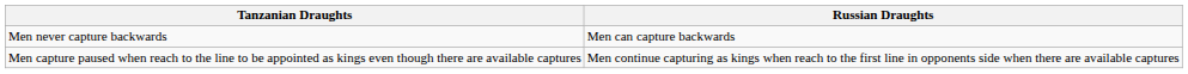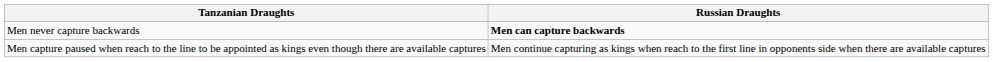Men never capture backwards | Russian Draughts: normal -> bold
